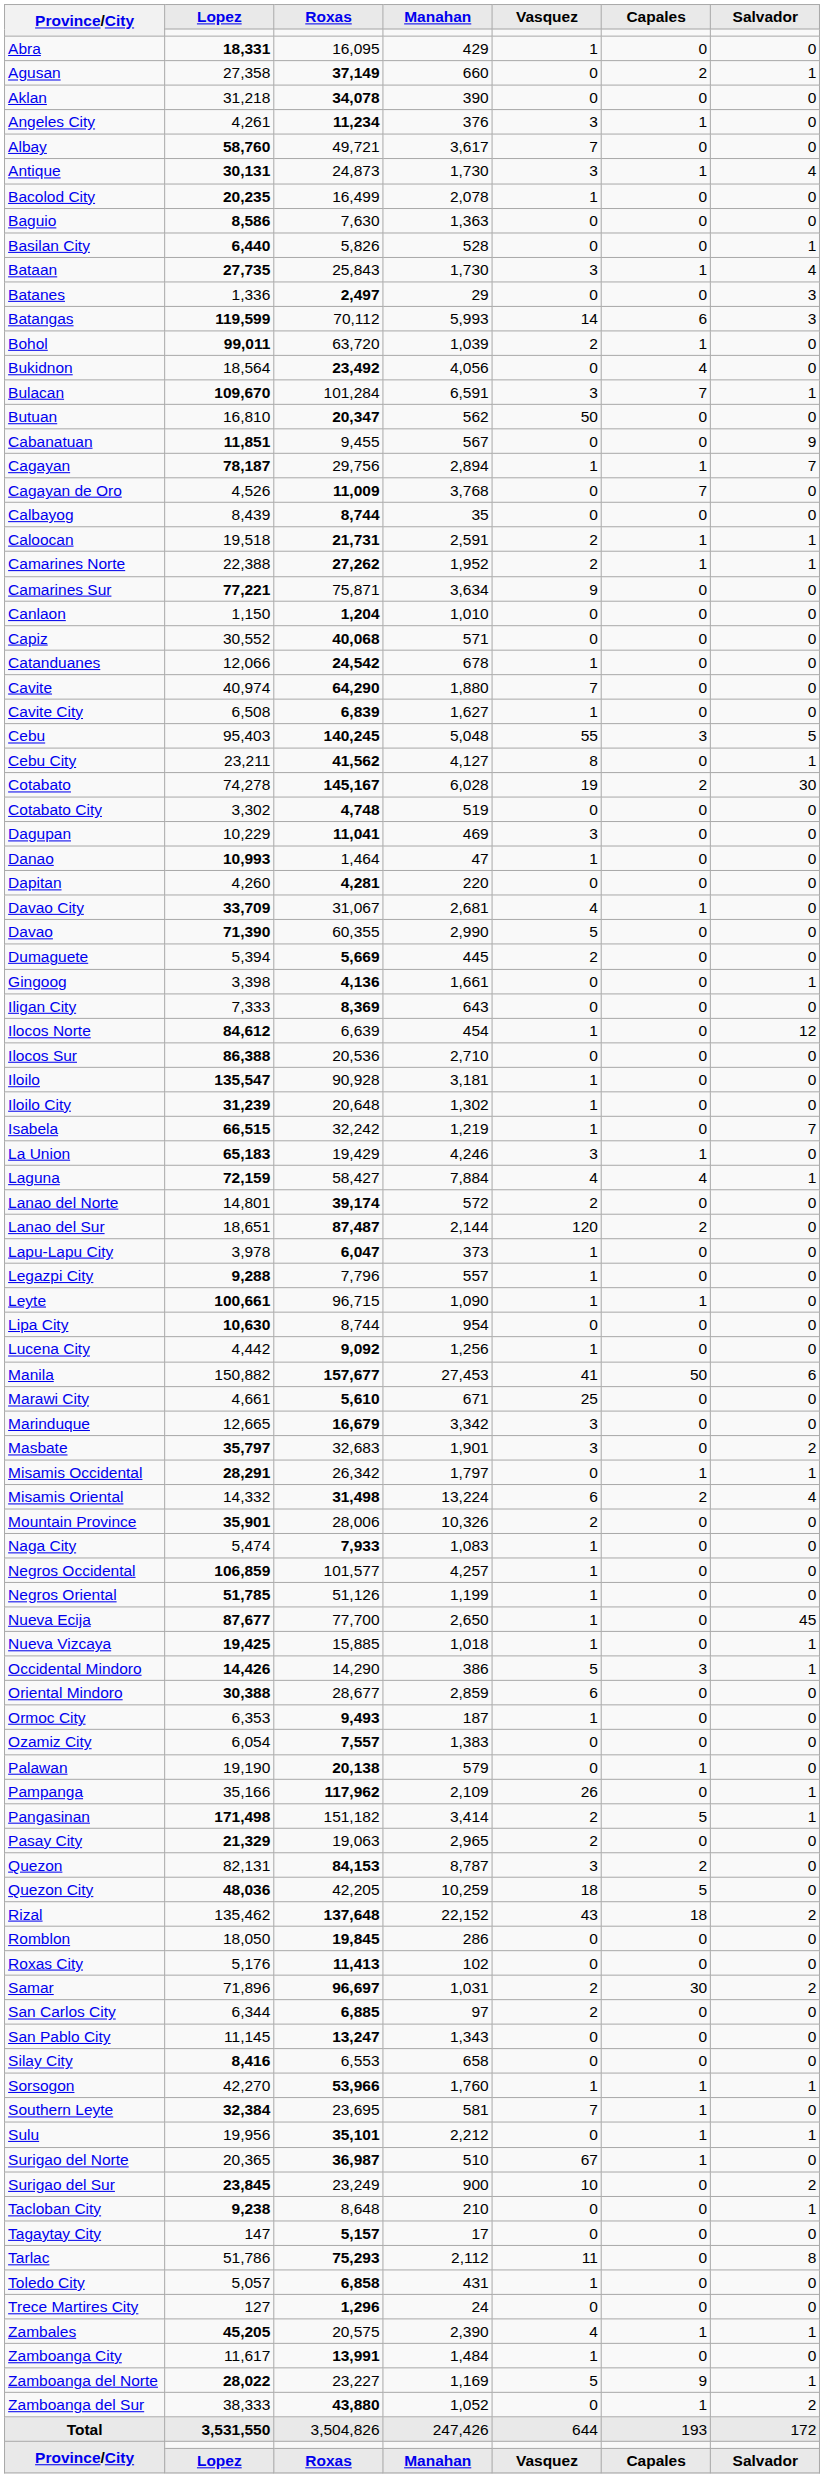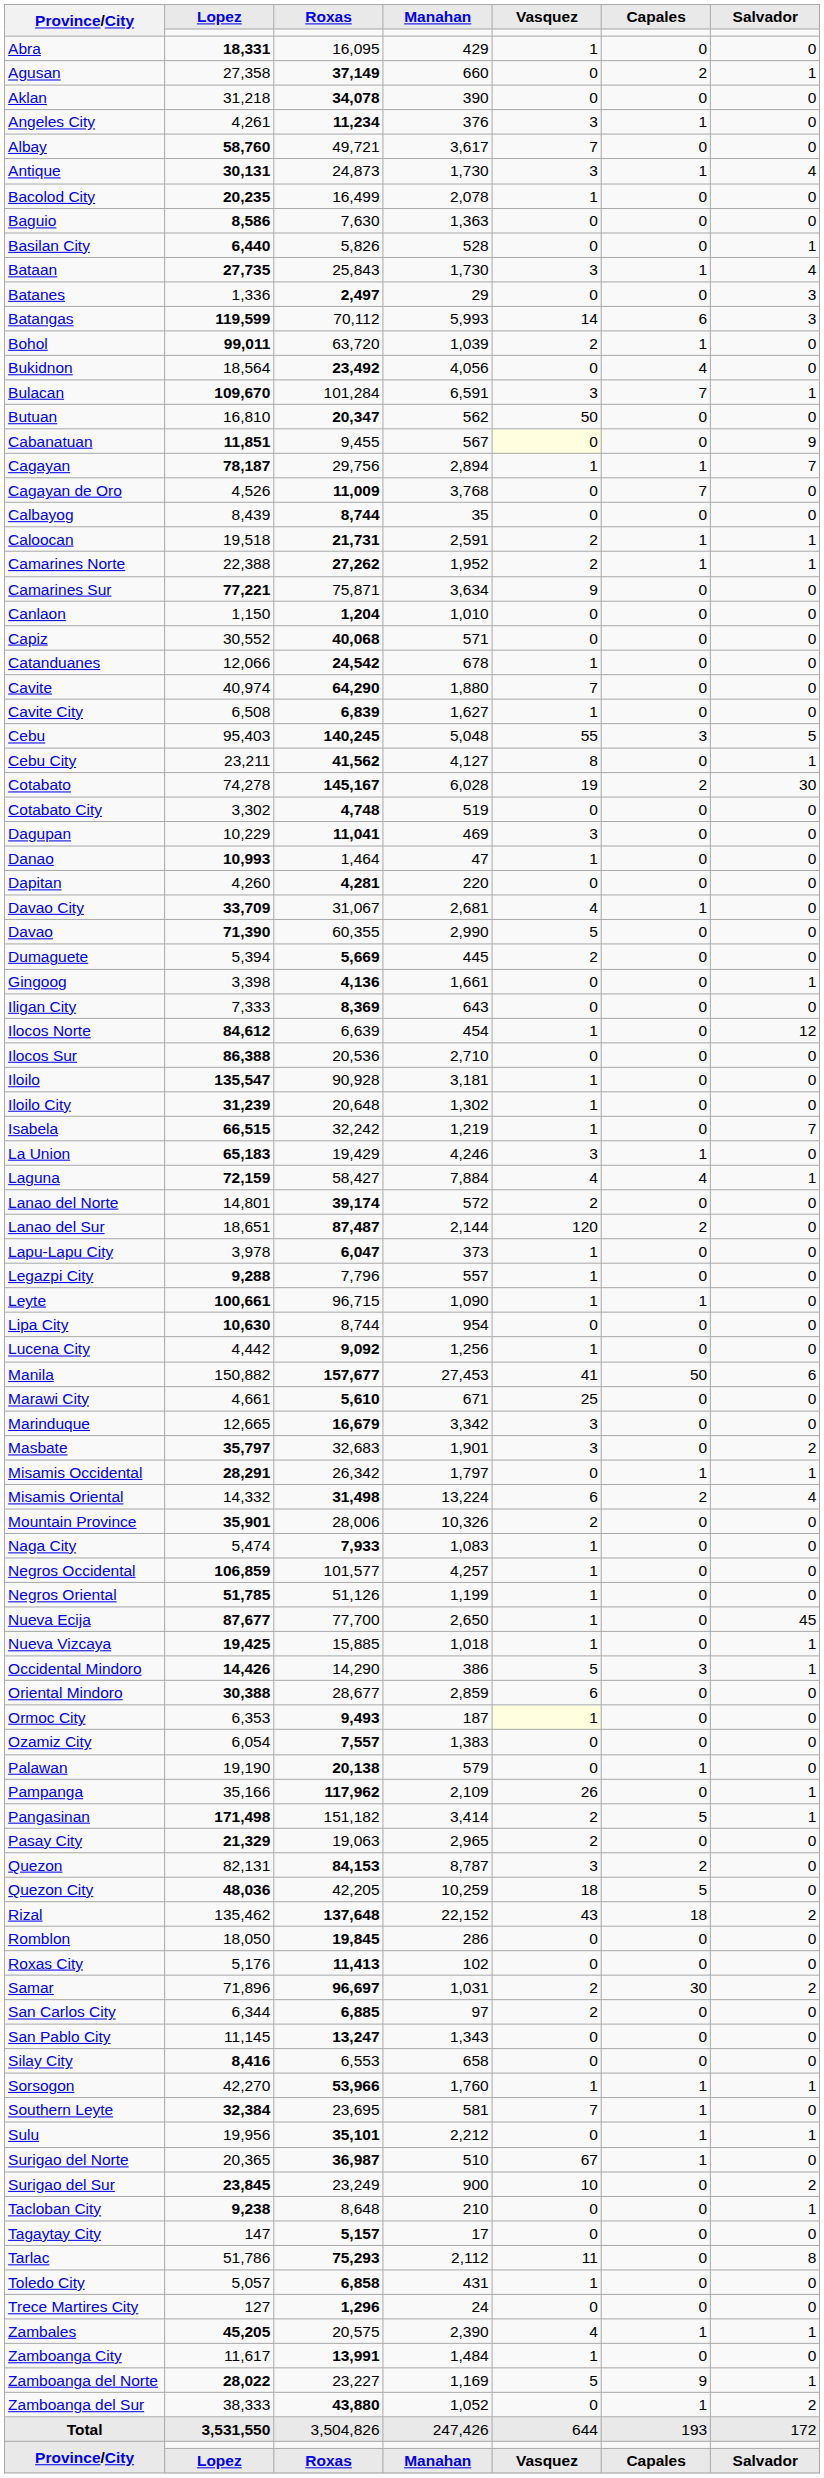Cabanatuan | Vasquez: no background -> lightyellow background
Ormoc City | Vasquez: no background -> lightyellow background
